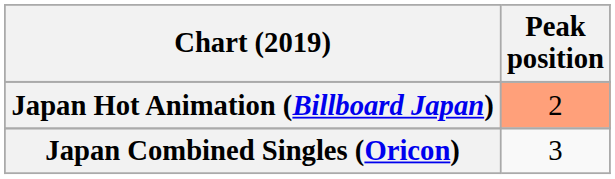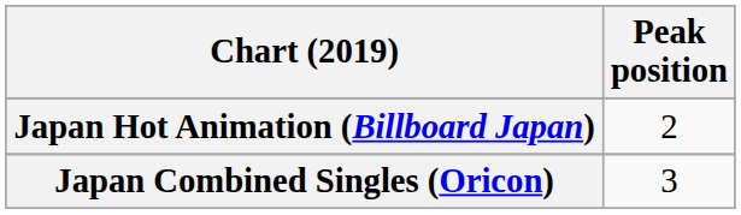Japan Hot Animation (Billboard Japan) | Peak position: lightsalmon background -> no background
